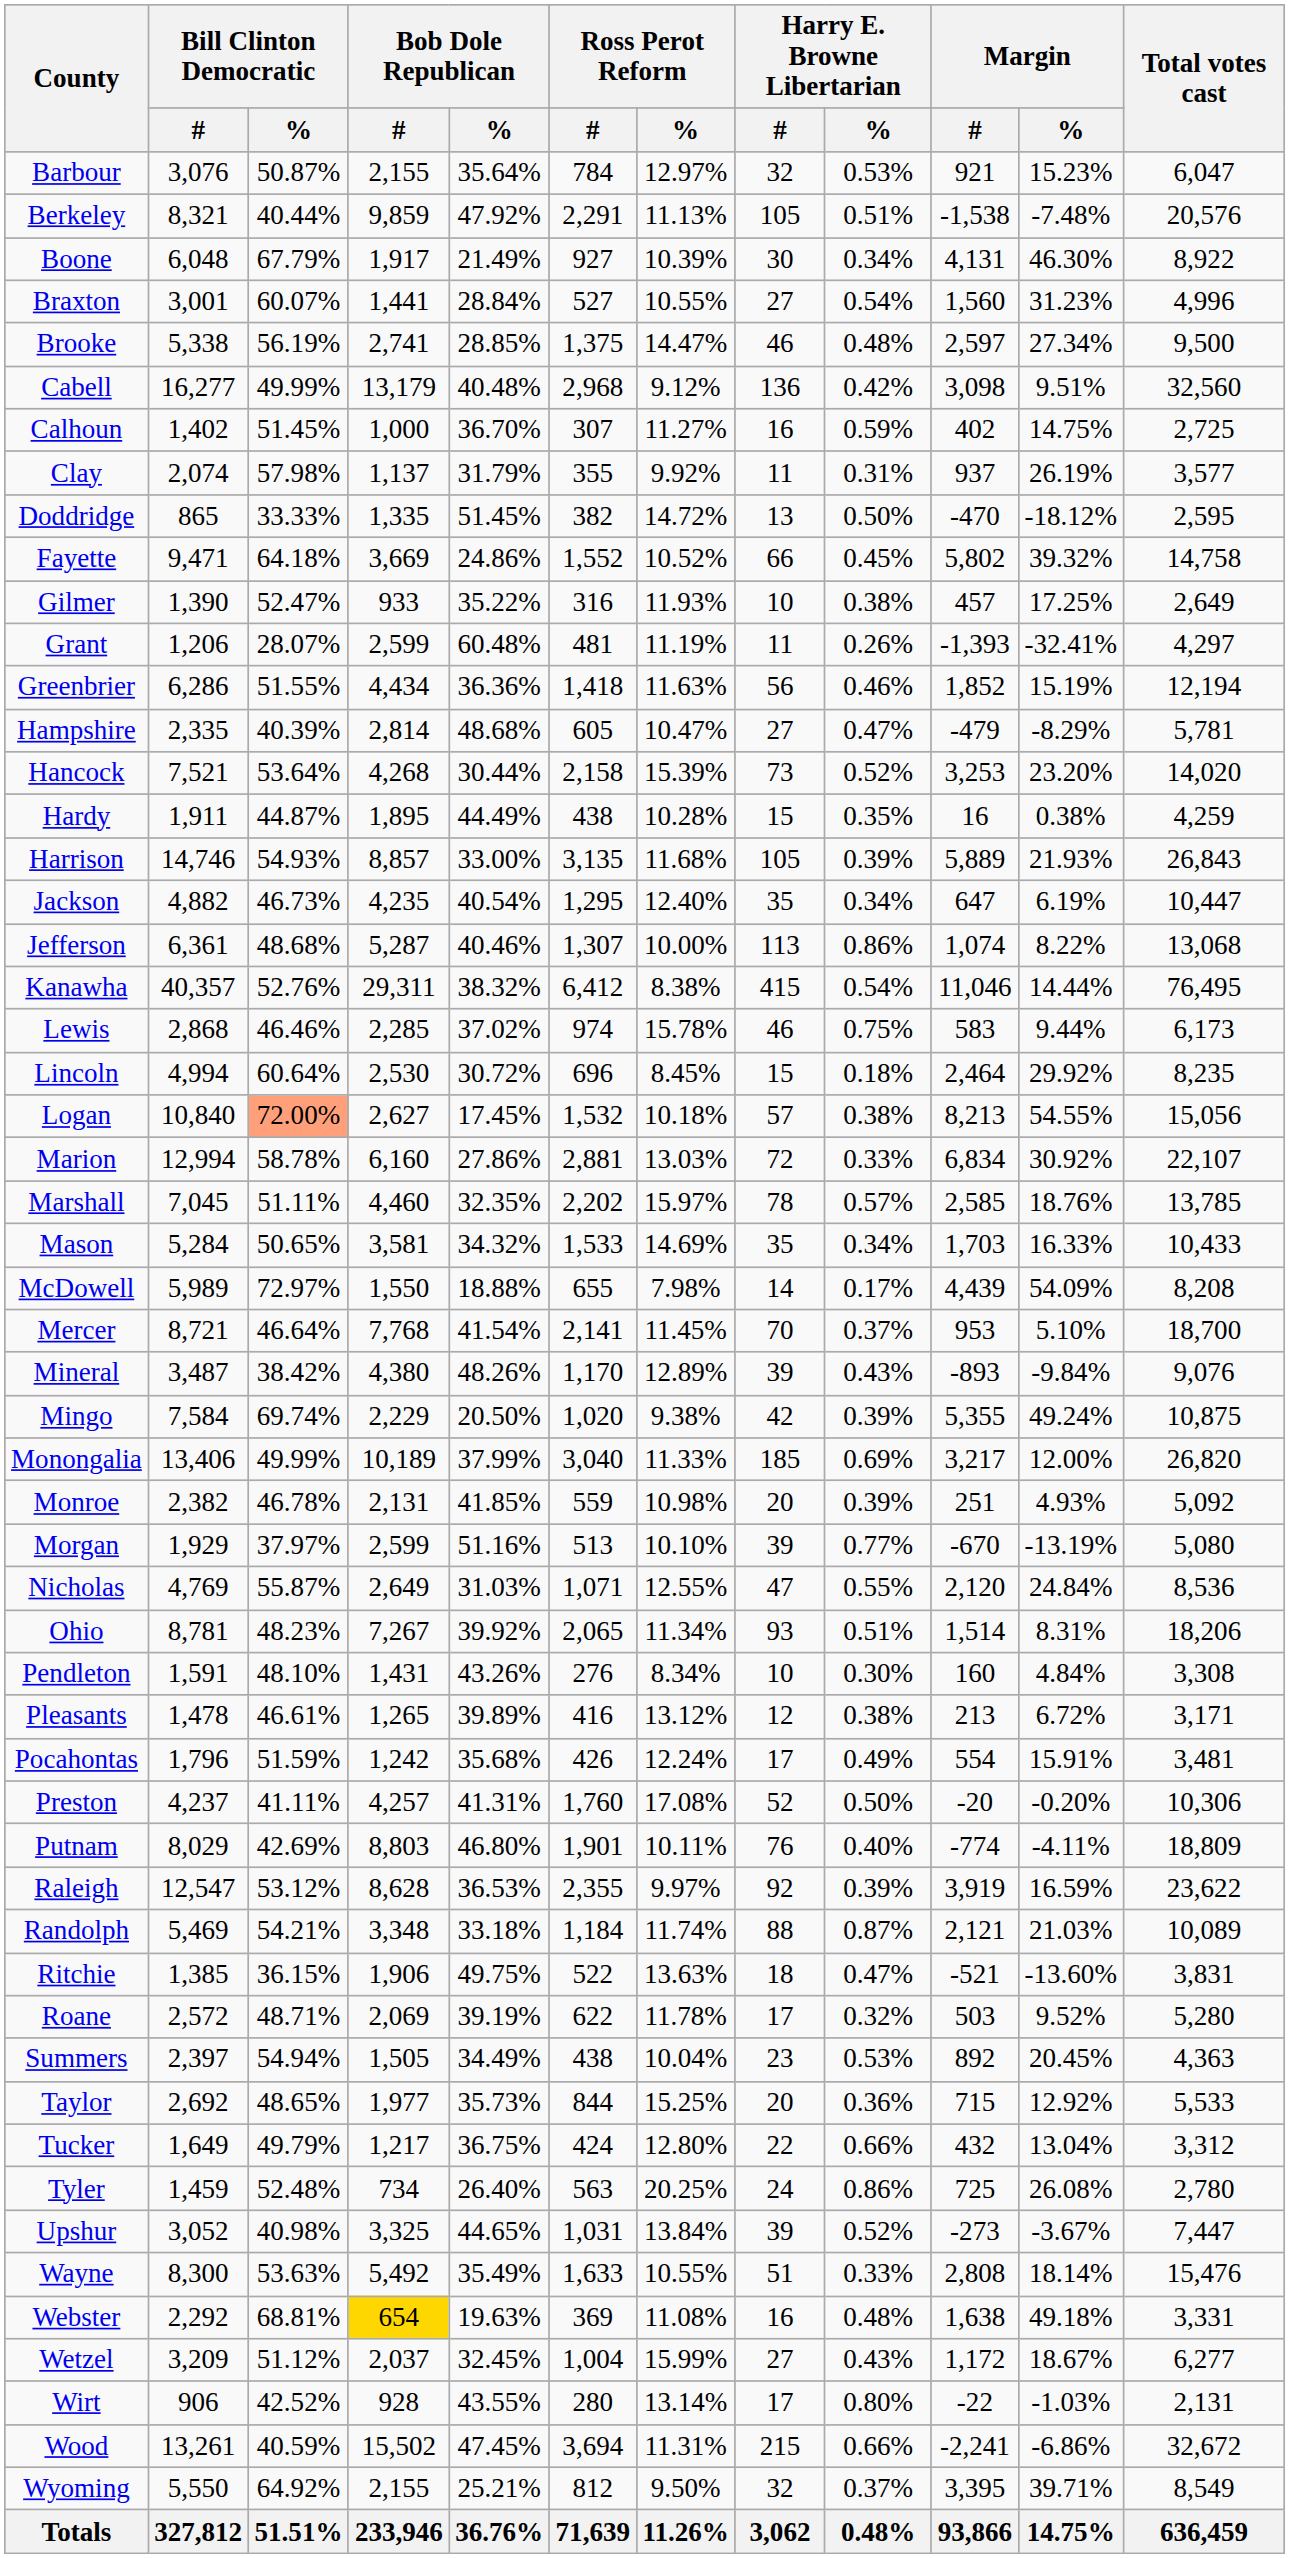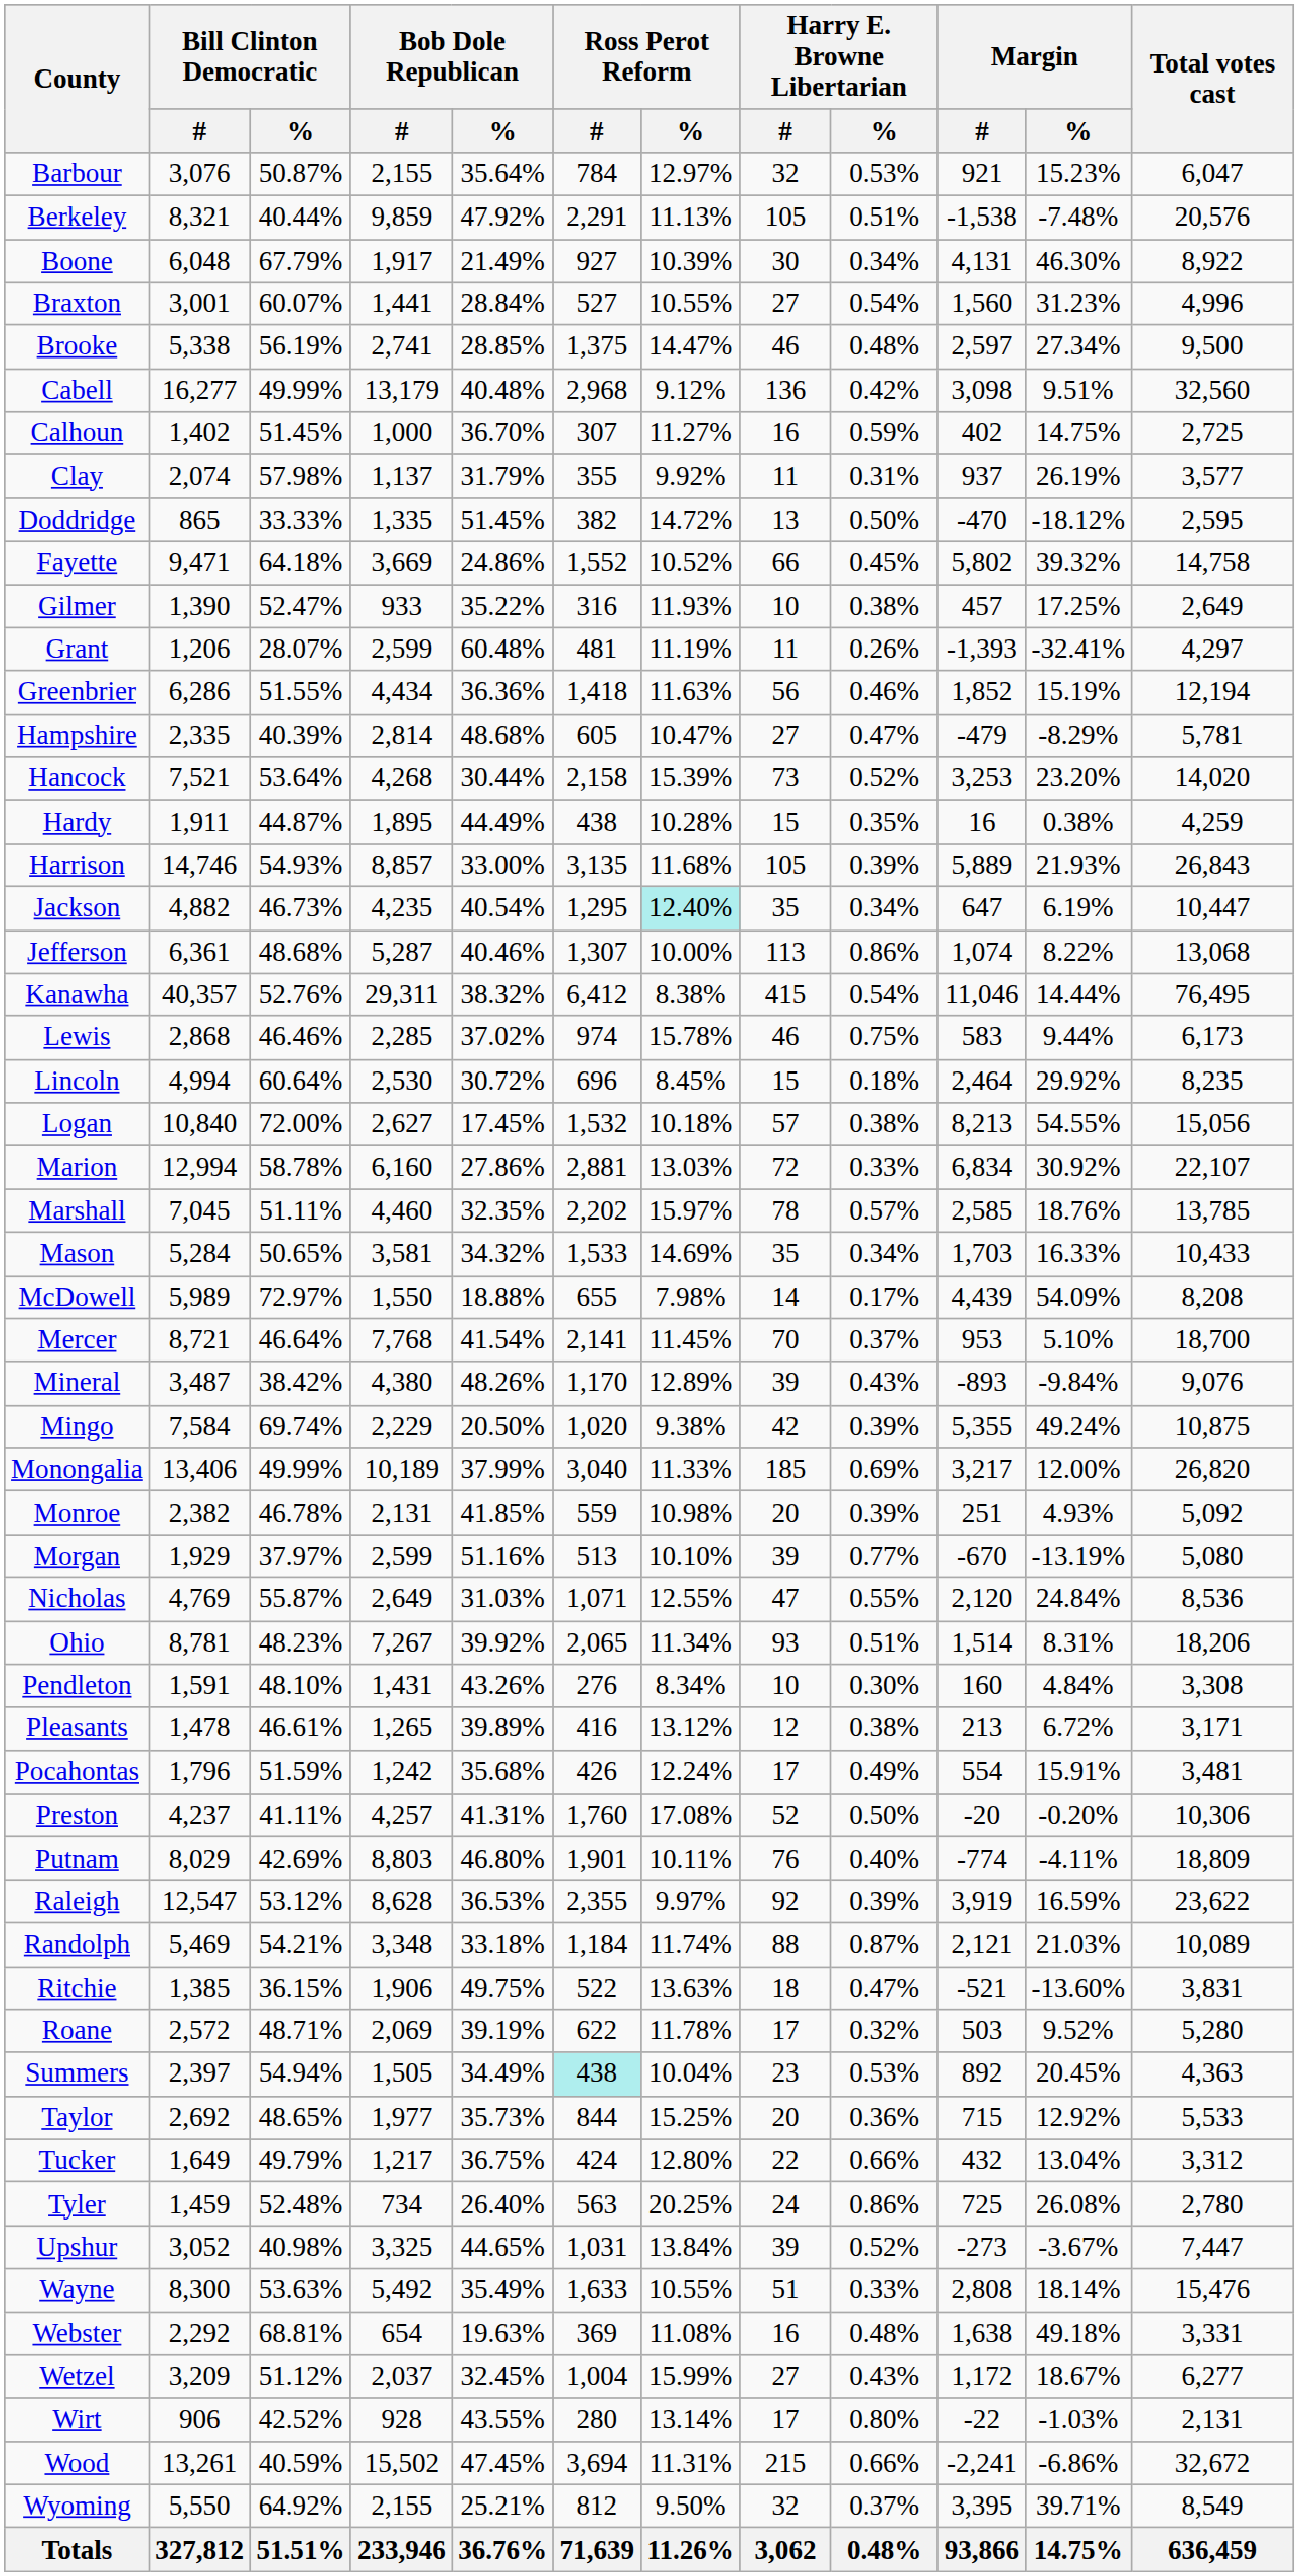Jackson | Ross Perot Reform / %: no background -> paleturquoise background
Logan | Bill Clinton Democratic / %: lightsalmon background -> no background
Summers | Ross Perot Reform / #: no background -> paleturquoise background
Webster | Bob Dole Republican / #: gold background -> no background
